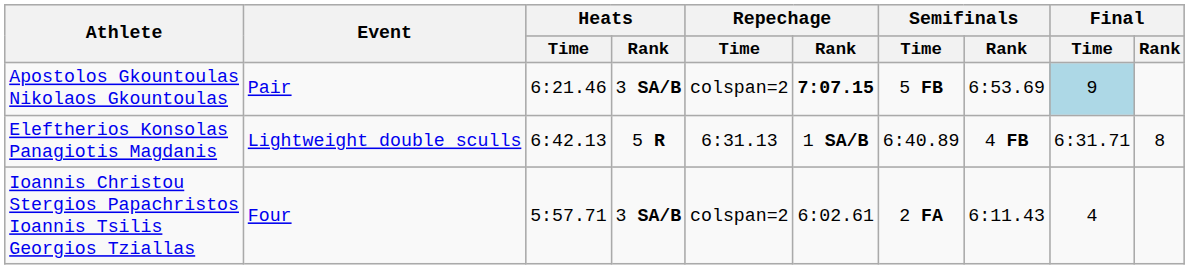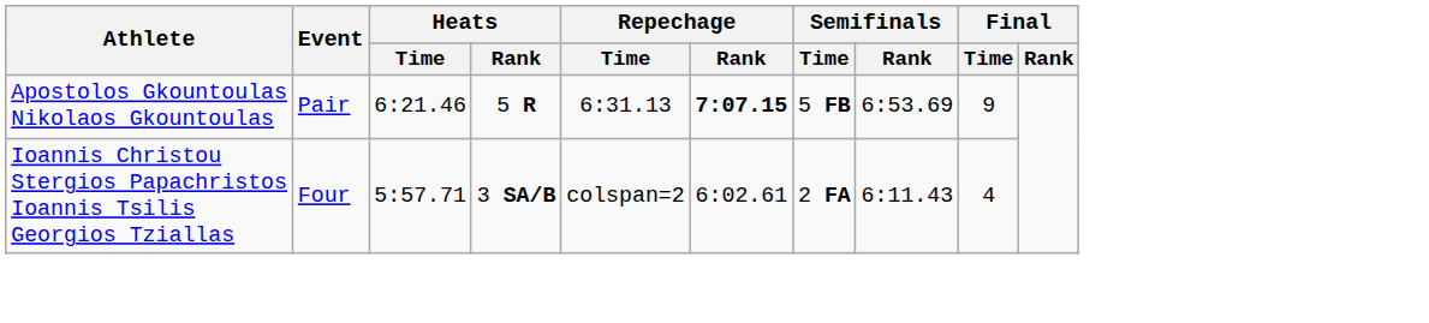Apostolos Gkountoulas Nikolaos Gkountoulas | Heats / Rank: 3 SA/B -> 5 R
Apostolos Gkountoulas Nikolaos Gkountoulas | Repechage / Time: colspan=2 -> 6:31.13
Apostolos Gkountoulas Nikolaos Gkountoulas | Final / Time: lightblue background -> no background
- row: Eleftherios Konsolas Panagiotis Magdanis | Lightweight double sculls | 6:42.13 | 5 R | 6:31.13 | 1 SA/B | 6:40.89 | 4 FB | 6:31.71 | 8
